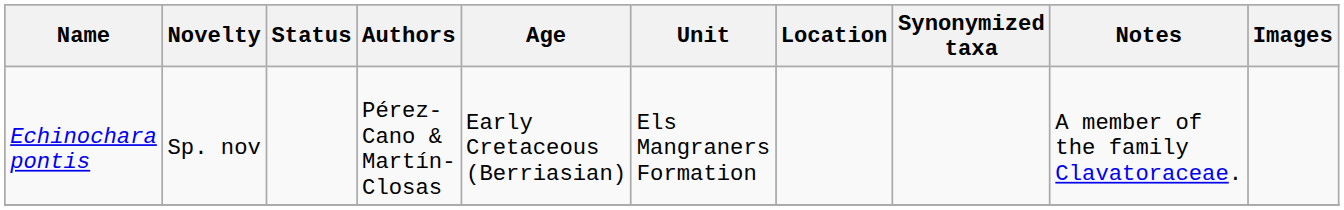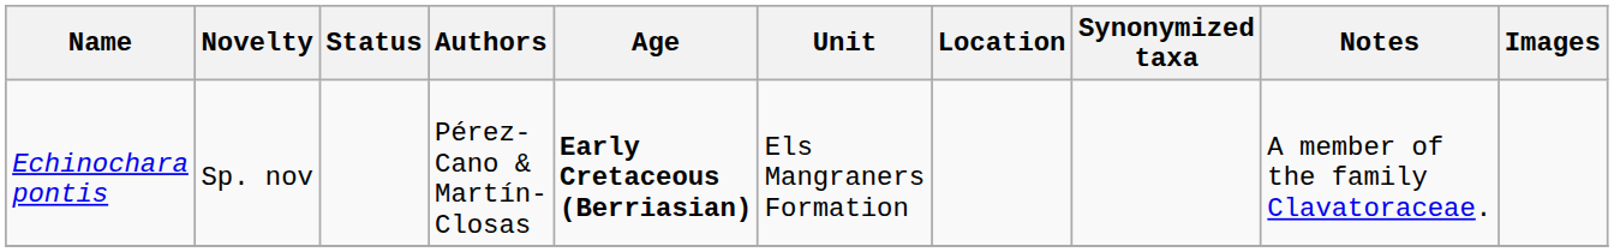Echinochara pontis | Age: normal -> bold
